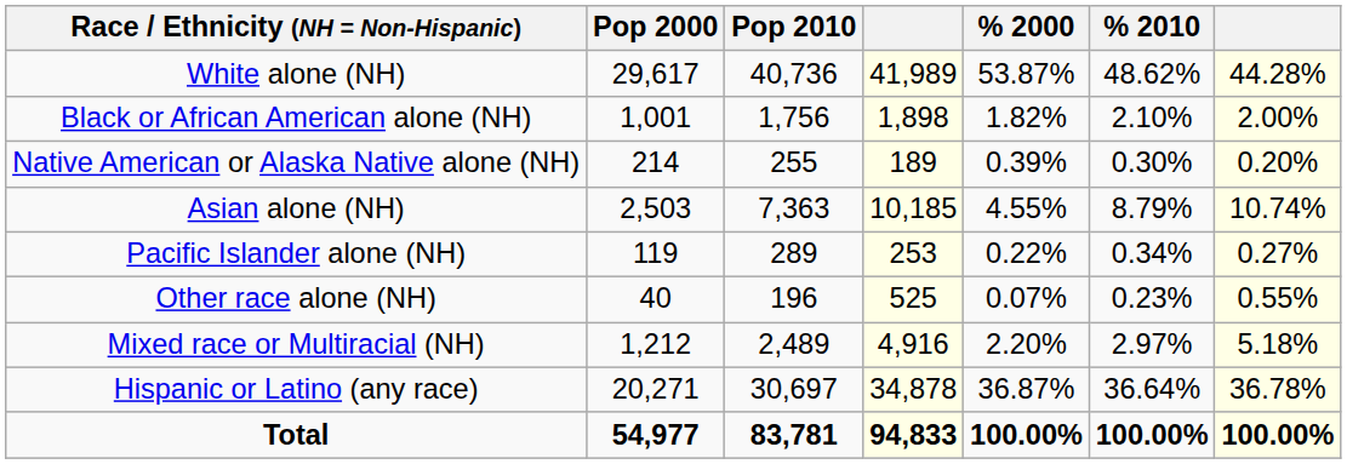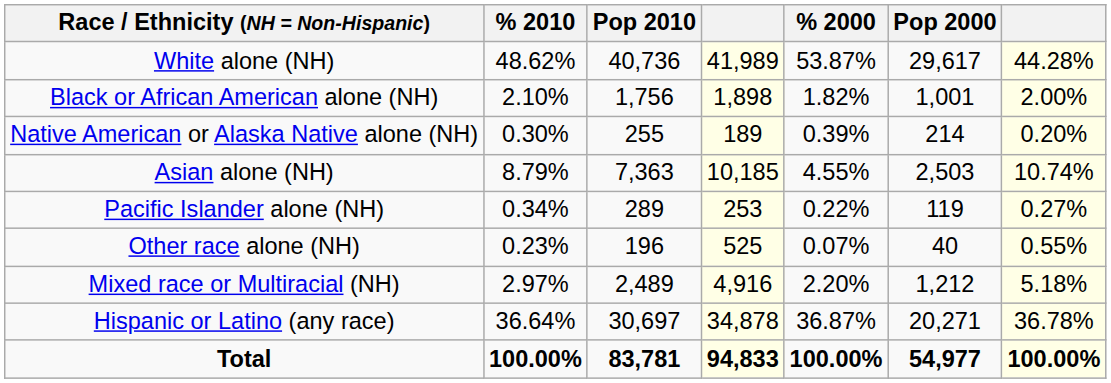columns swapped: Pop 2000 <-> % 2010
